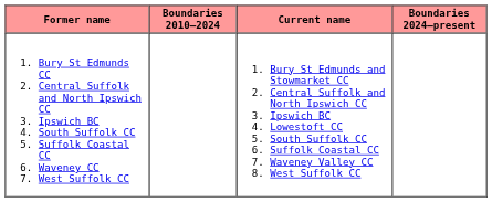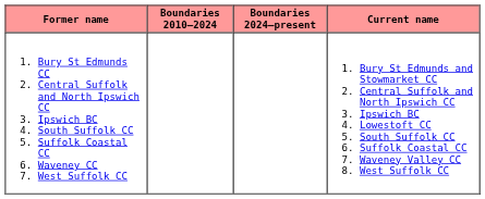columns swapped: Current name <-> Boundaries 2024–present
